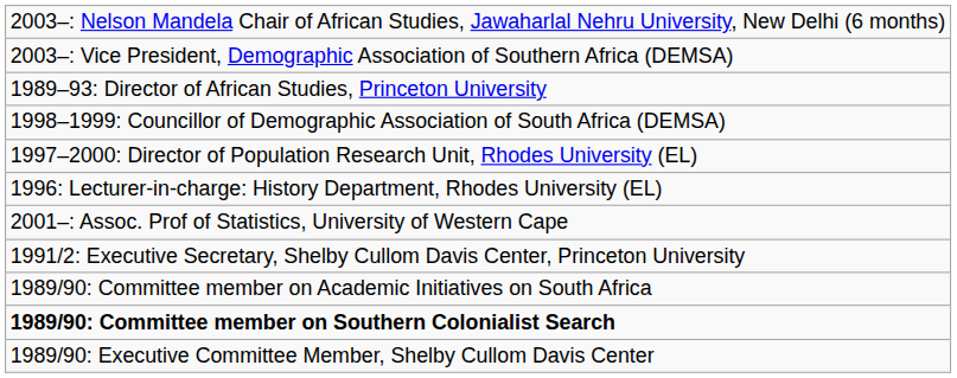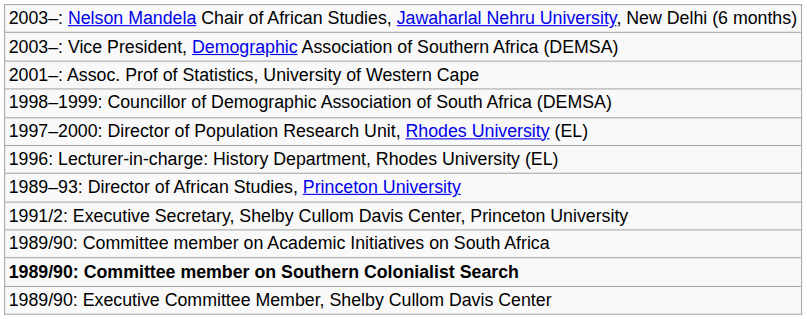row 3 | column 1: 1989–93: Director of African Studies, Princeton University -> 2001–: Assoc. Prof of Statistics, University of Western Cape
row 7 | column 1: 2001–: Assoc. Prof of Statistics, University of Western Cape -> 1989–93: Director of African Studies, Princeton University
